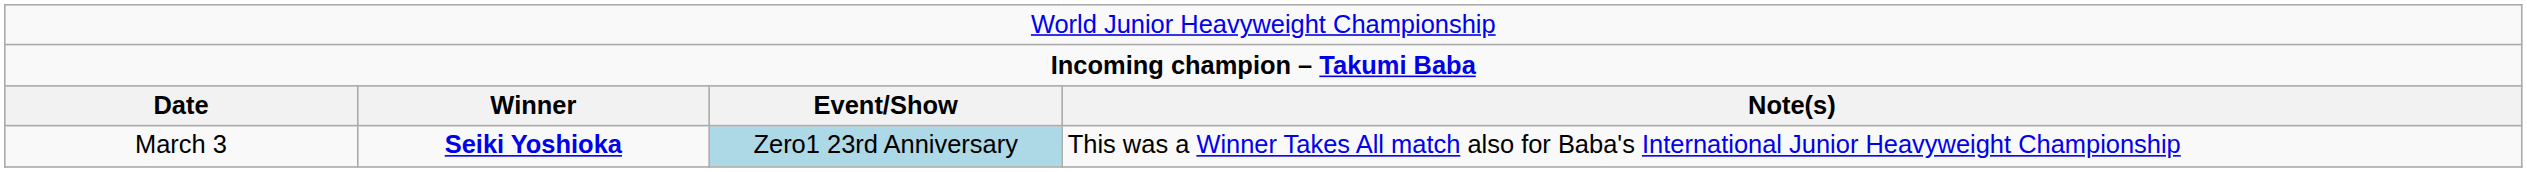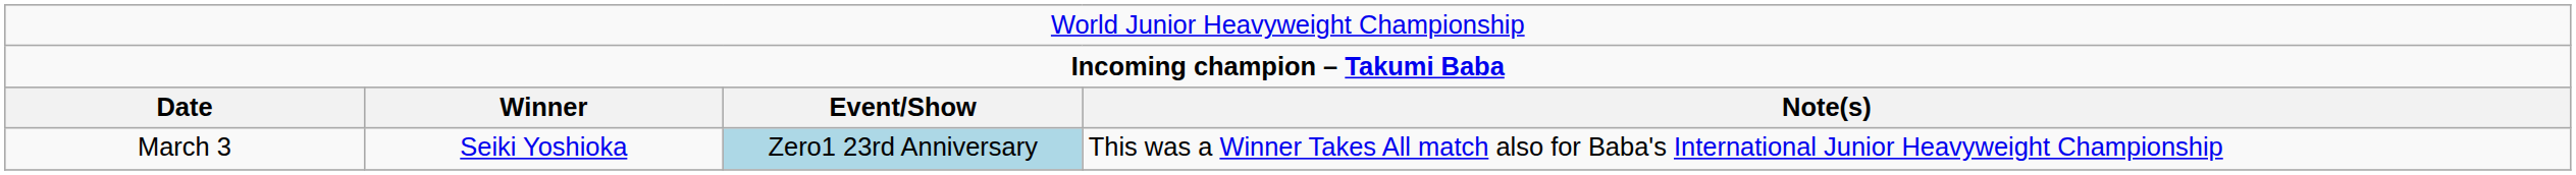March 3 | column 2: bold -> normal
